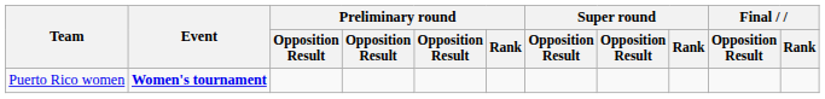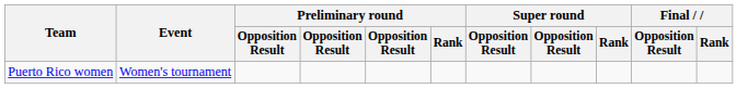Puerto Rico women | Event: bold -> normal
